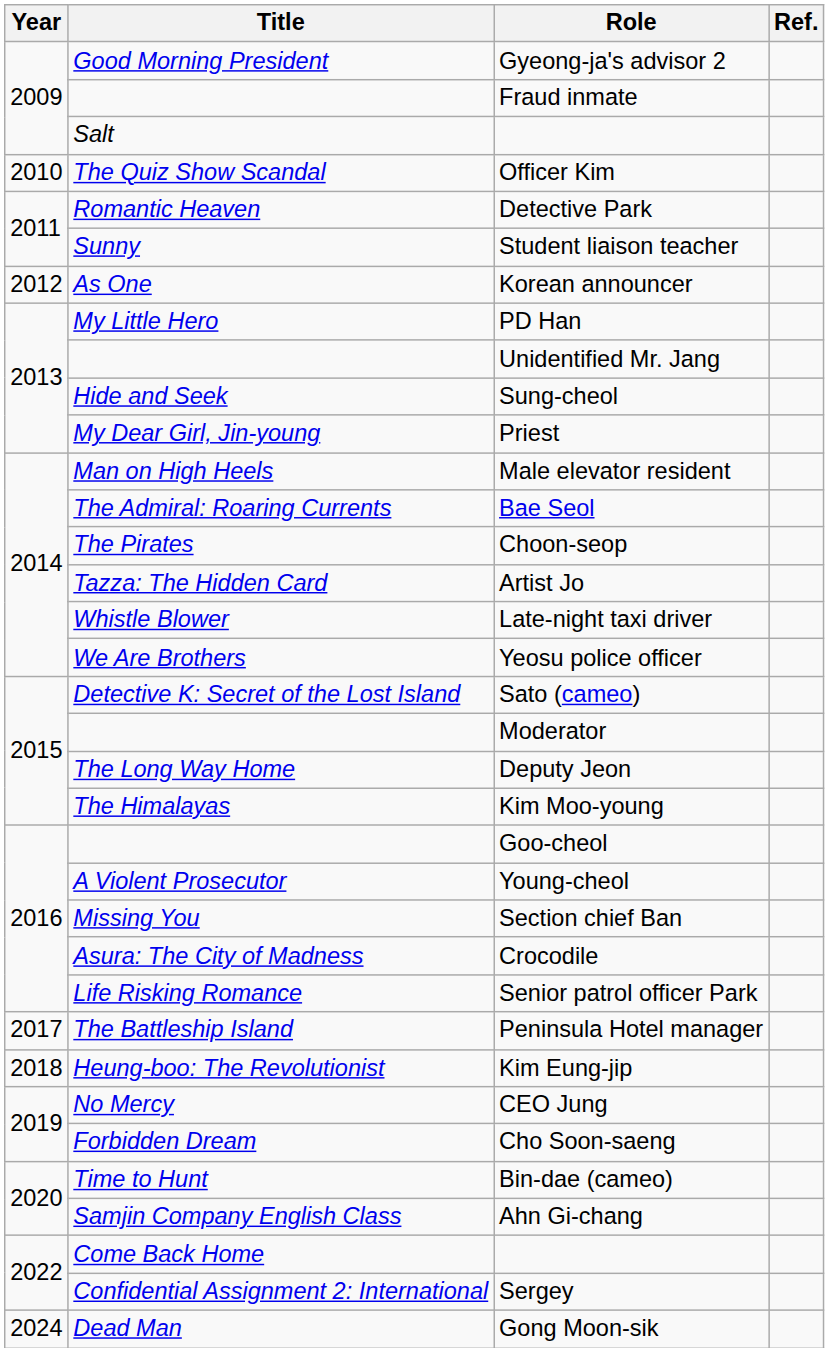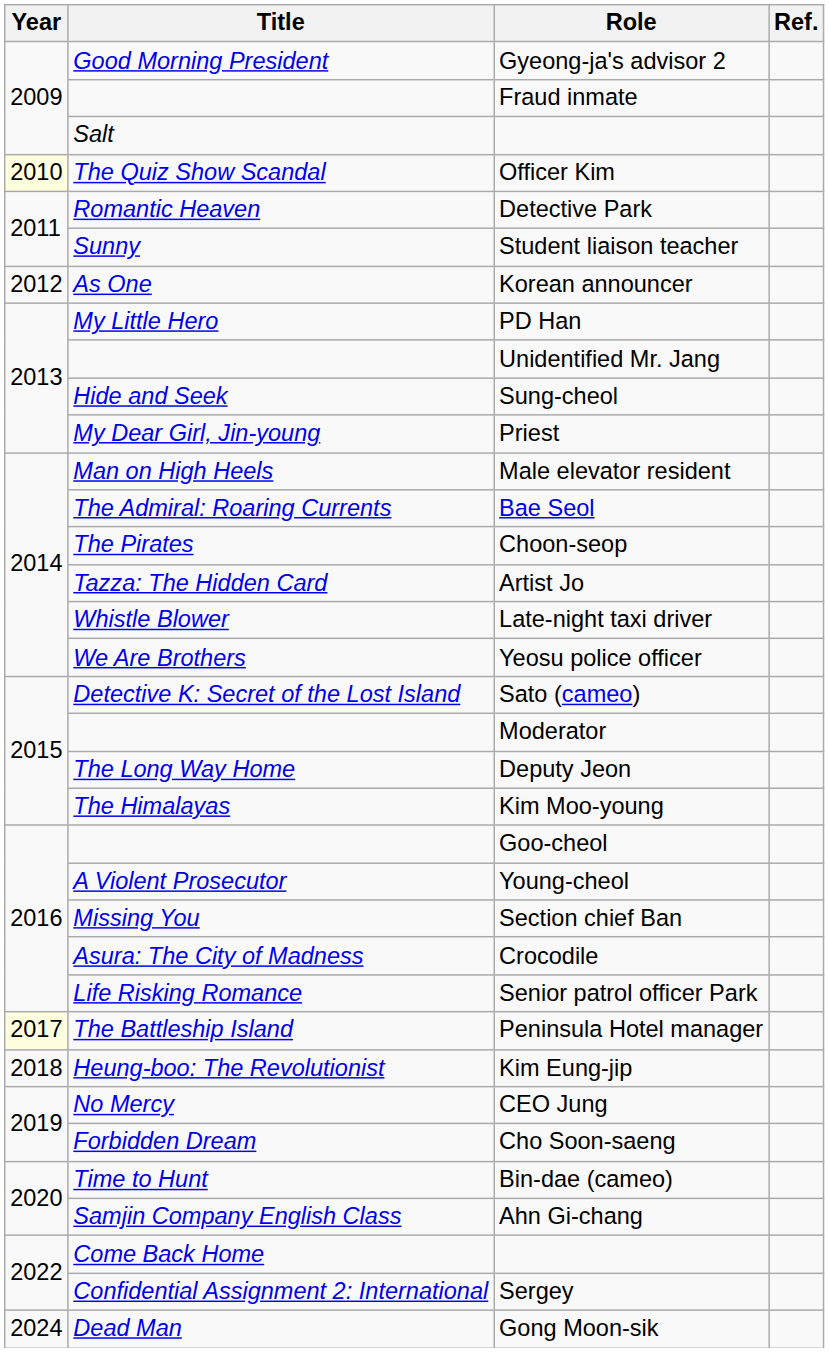Officer Kim | Year: no background -> lightyellow background
Peninsula Hotel manager | Year: no background -> lightyellow background
